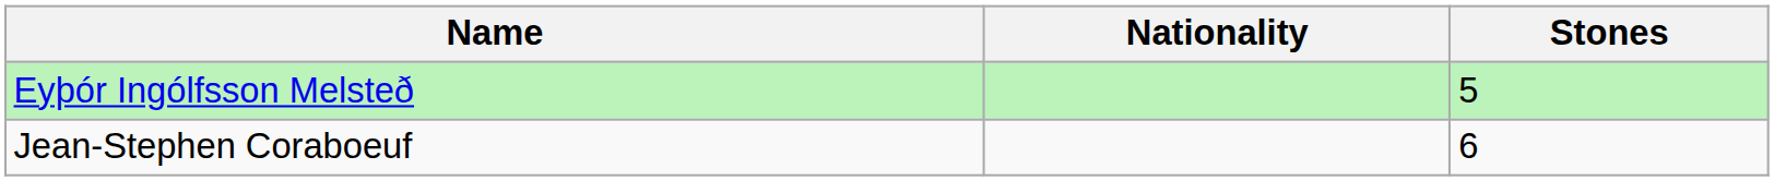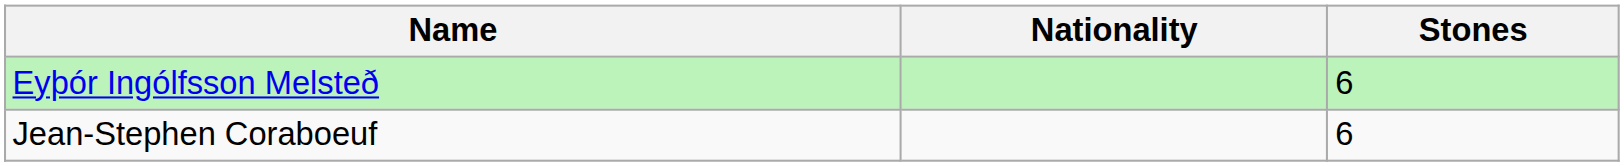Eyþór Ingólfsson Melsteð | Stones: 5 -> 6
